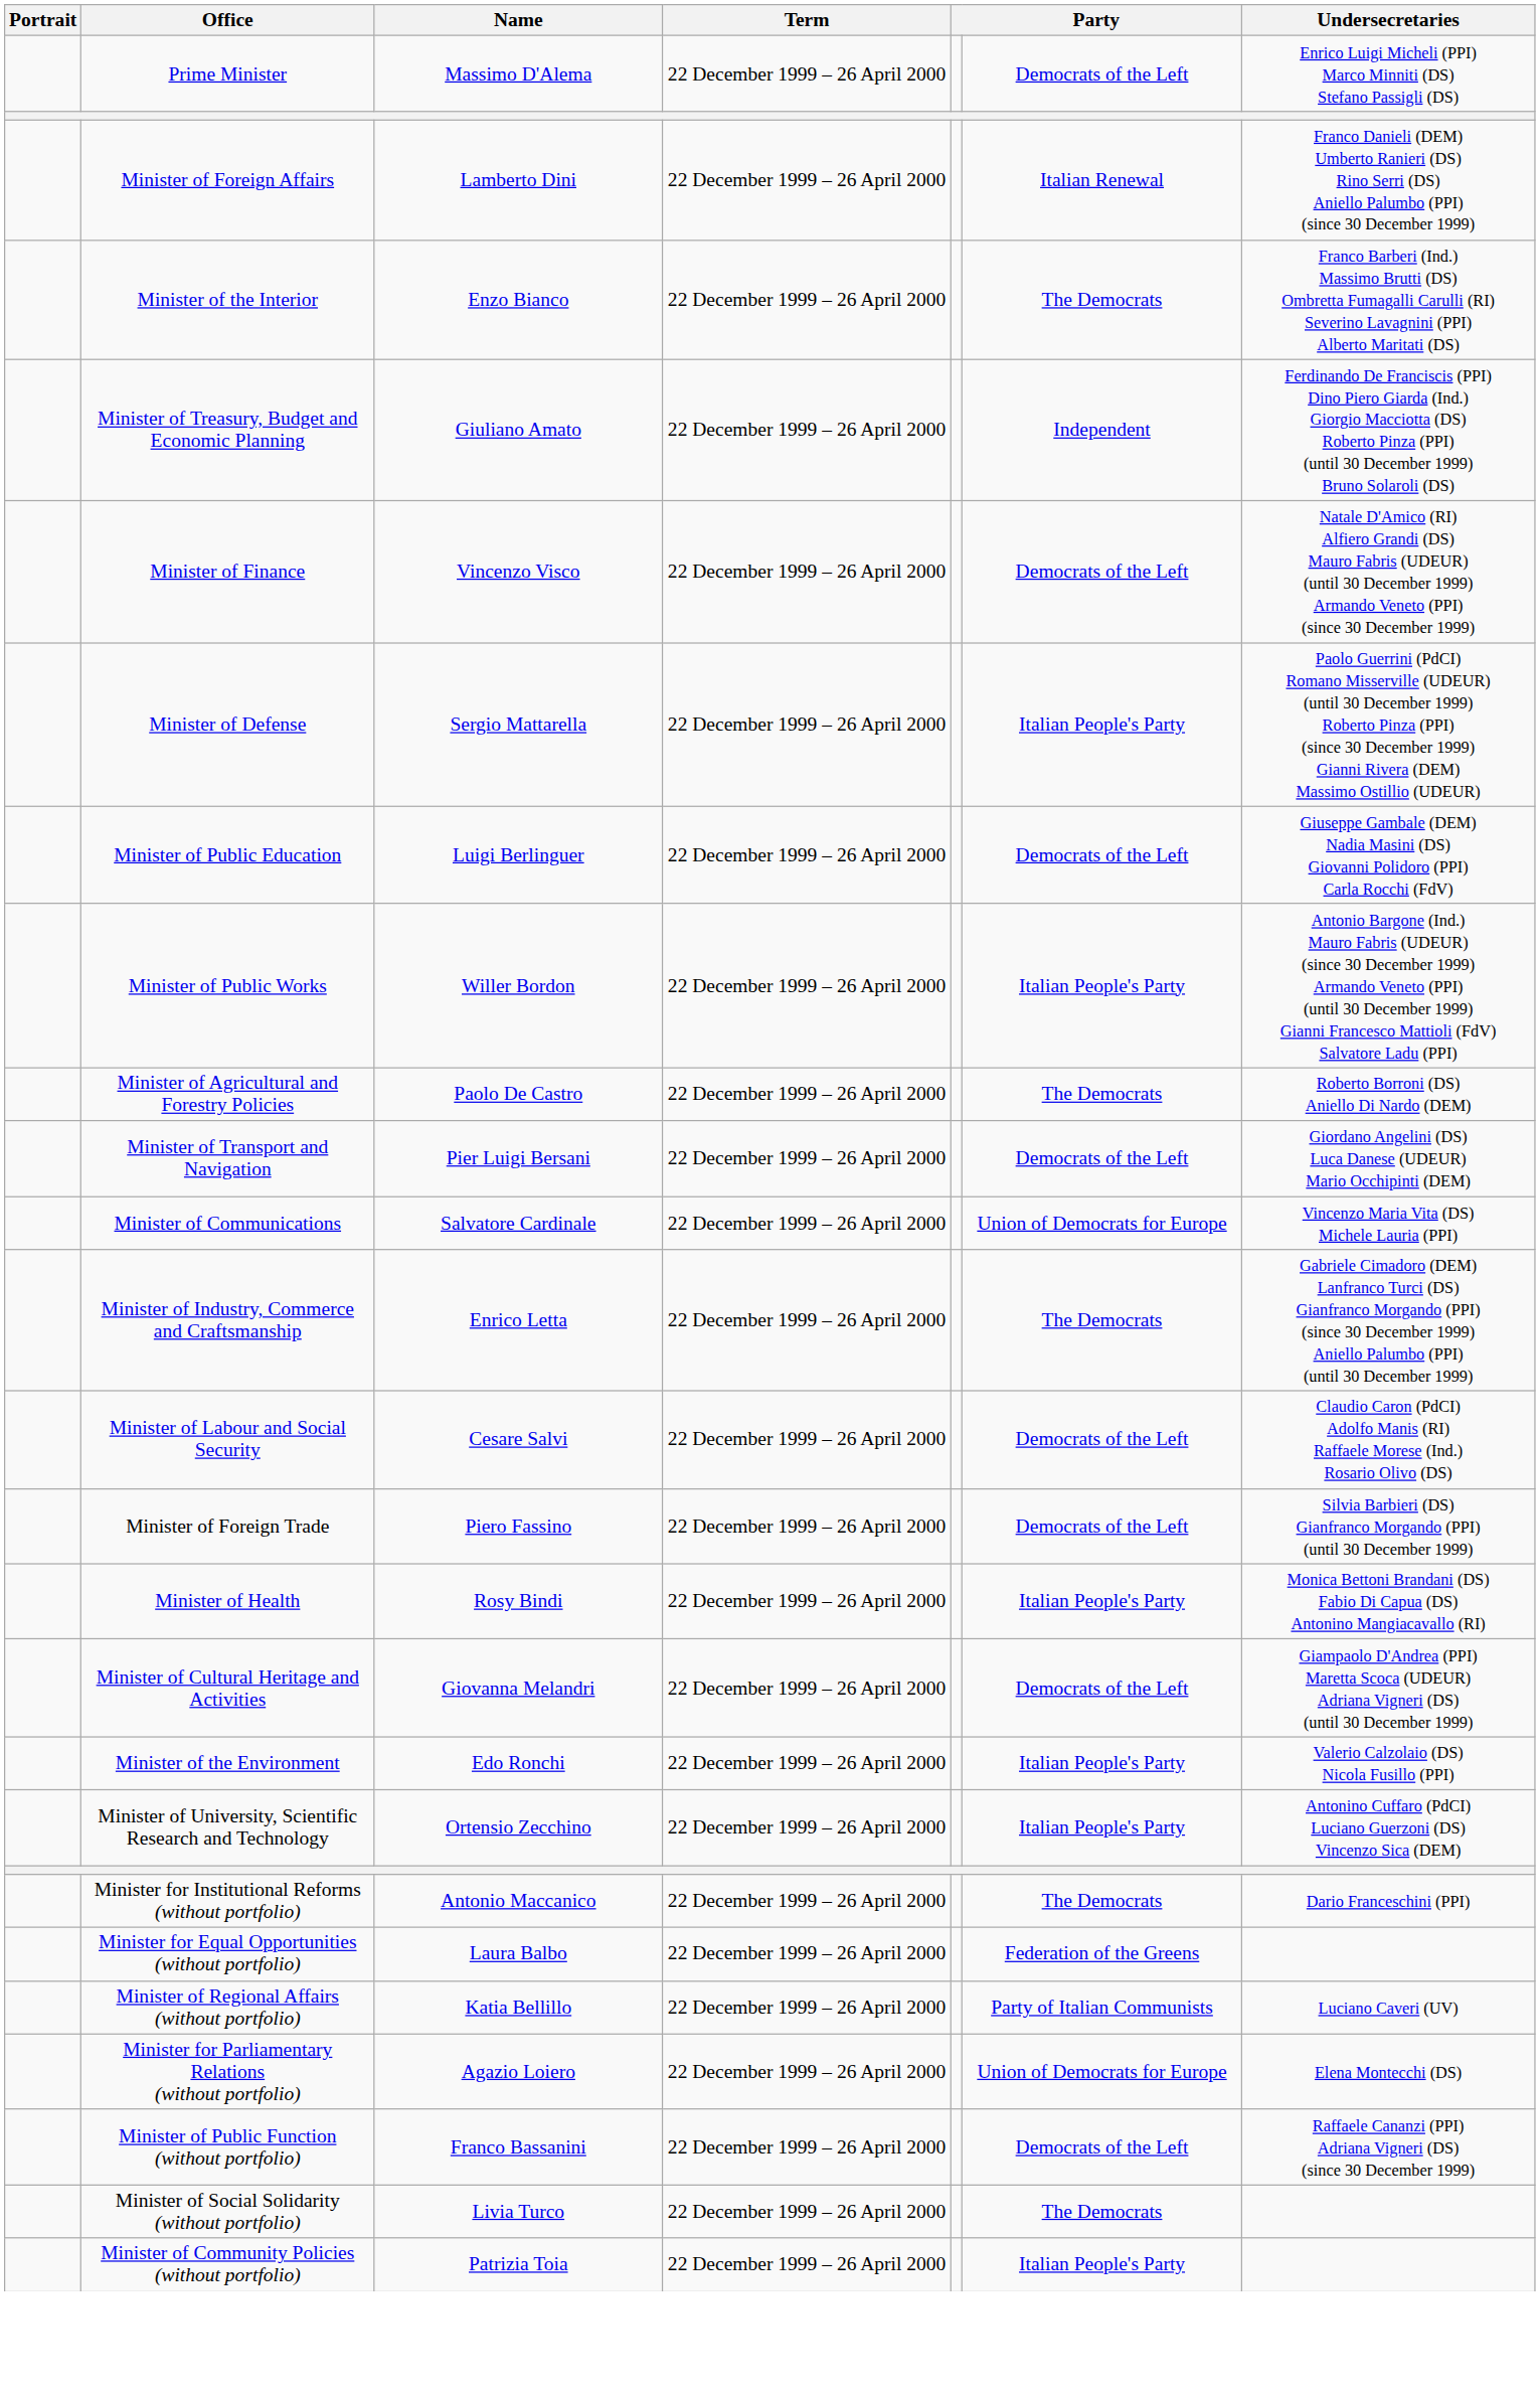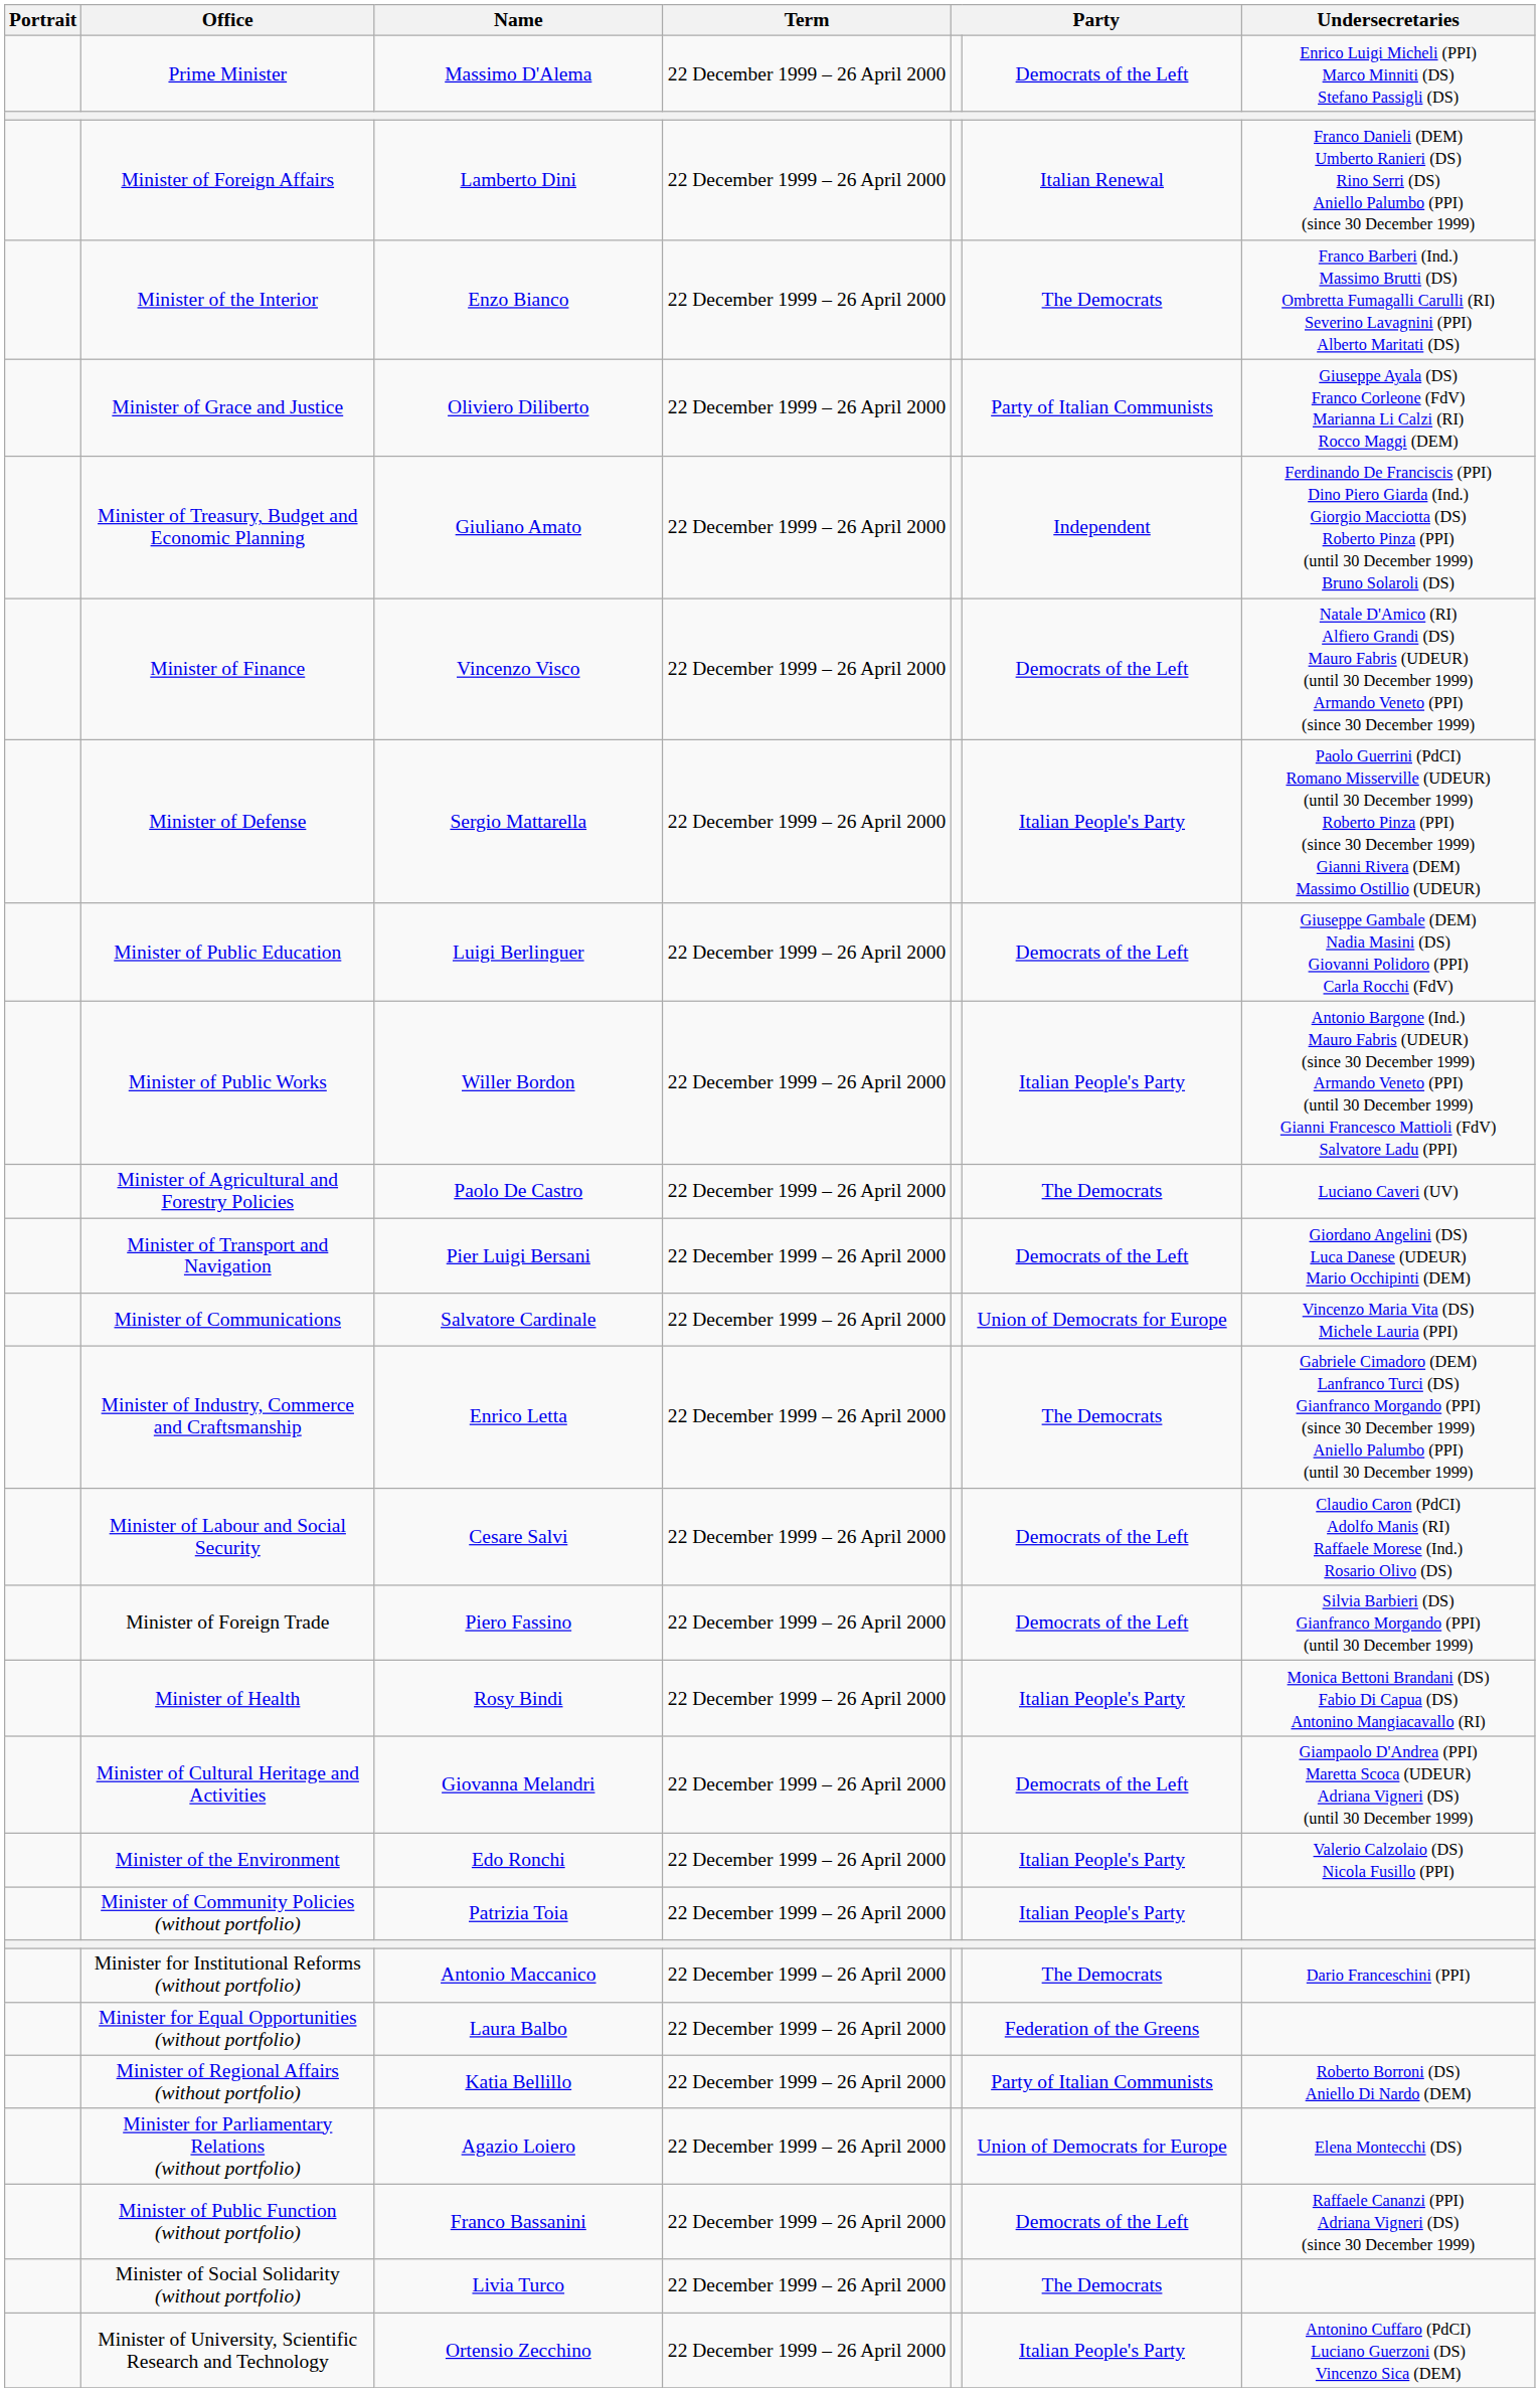+ row: Minister of Grace and Justice | Oliviero Diliberto | 22 December 1999 – 26 April 2000 | Party of Italian Communists | Giuseppe Ayala (DS) Franco Corleone (FdV) Marianna Li Calzi (RI) Rocco Maggi (DEM)
Minister of Agricultural and Forestry Policies | Undersecretaries: Roberto Borroni (DS) Aniello Di Nardo (DEM) -> Luciano Caveri (UV)
rows swapped: Minister of University, Scientific Research and Technology <-> Minister of Community Policies (without portfolio)
Minister of Regional Affairs (without portfolio) | Undersecretaries: Luciano Caveri (UV) -> Roberto Borroni (DS) Aniello Di Nardo (DEM)
